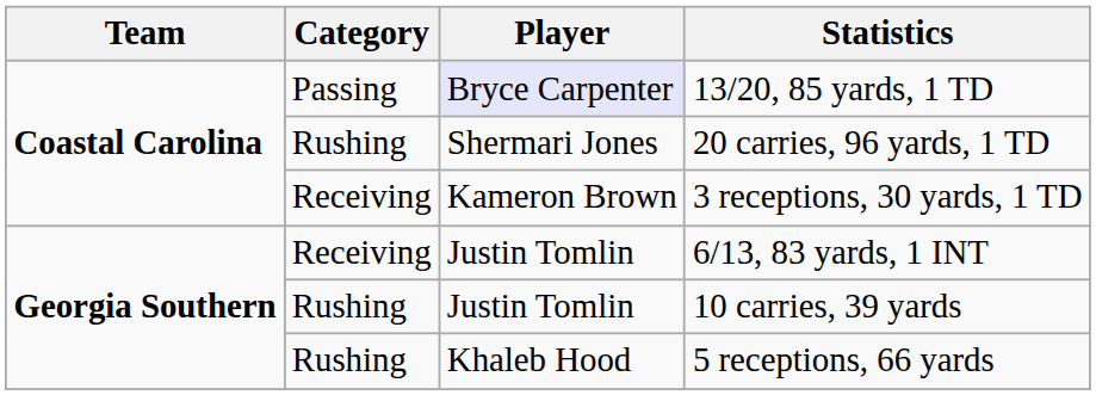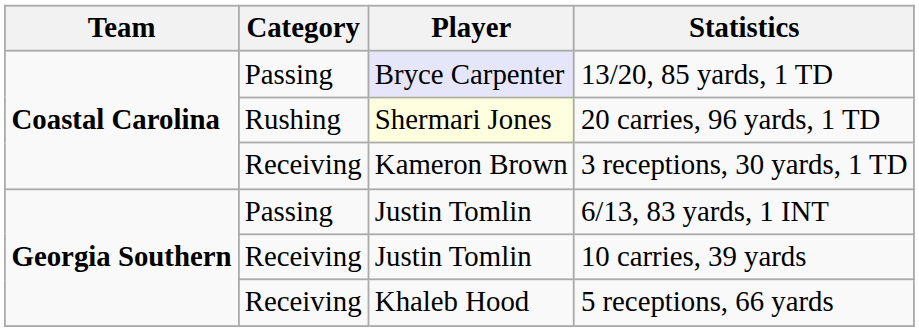20 carries, 96 yards, 1 TD | Player: no background -> lightyellow background
6/13, 83 yards, 1 INT | Category: Receiving -> Passing
10 carries, 39 yards | Category: Rushing -> Receiving
5 receptions, 66 yards | Category: Rushing -> Receiving
